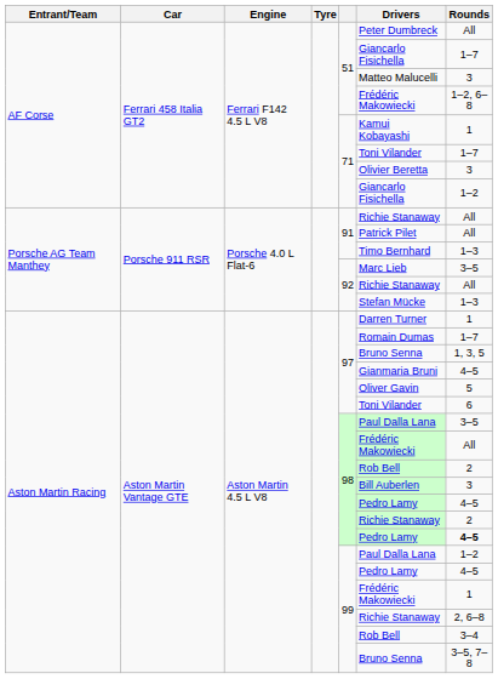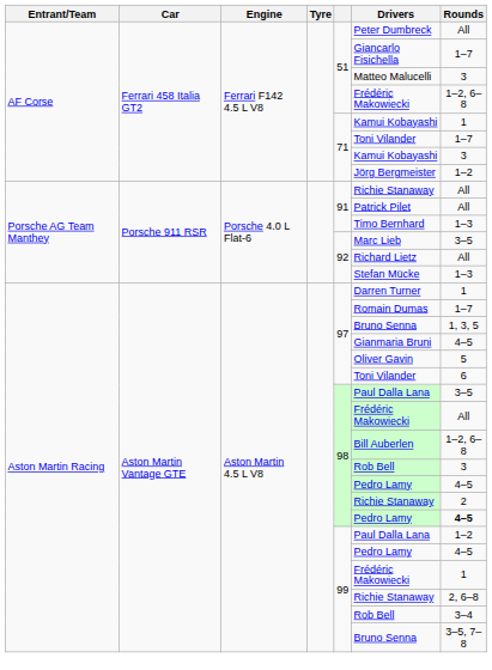row 8 | Drivers: Olivier Beretta -> Kamui Kobayashi
row 9 | Drivers: Giancarlo Fisichella -> Jörg Bergmeister
row 14 | Drivers: Richie Stanaway -> Richard Lietz
row 24 | Drivers: Rob Bell -> Bill Auberlen
row 24 | Rounds: 2 -> 1–2, 6–8
row 25 | Drivers: Bill Auberlen -> Rob Bell
